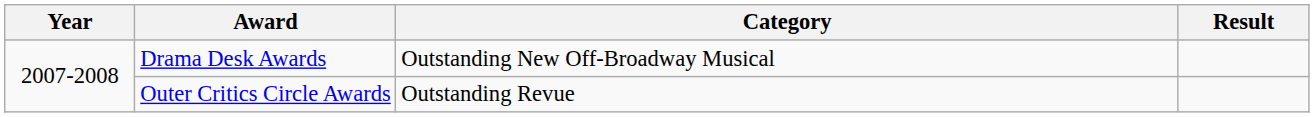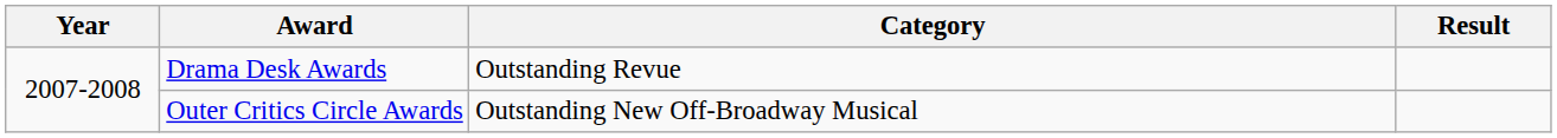Drama Desk Awards | Category: Outstanding New Off-Broadway Musical -> Outstanding Revue
Outer Critics Circle Awards | Category: Outstanding Revue -> Outstanding New Off-Broadway Musical
